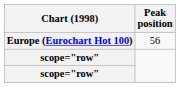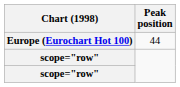Europe (Eurochart Hot 100) | Peak position: 56 -> 44
